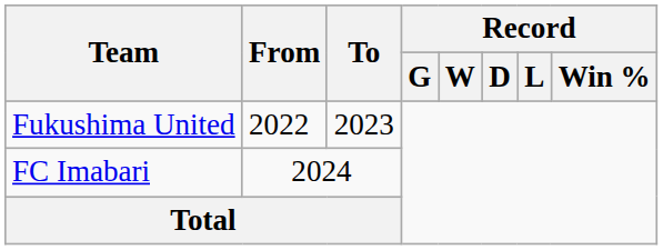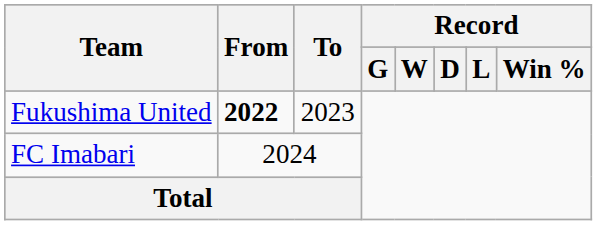Fukushima United | From: normal -> bold
